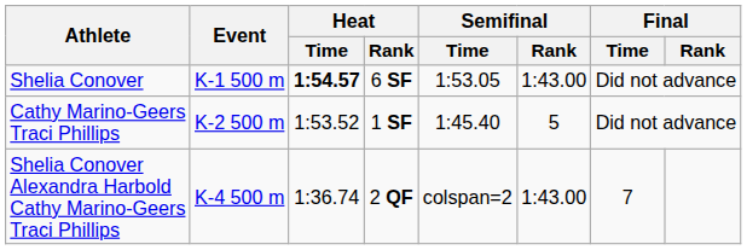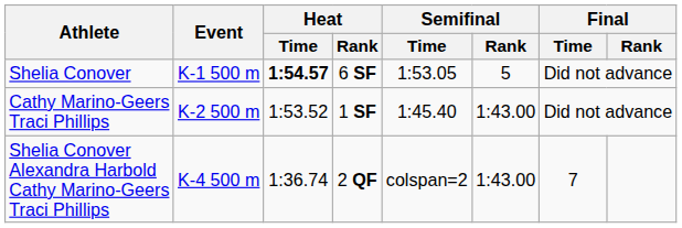Shelia Conover | Semifinal / Rank: 1:43.00 -> 5
Cathy Marino-Geers Traci Phillips | Semifinal / Rank: 5 -> 1:43.00
